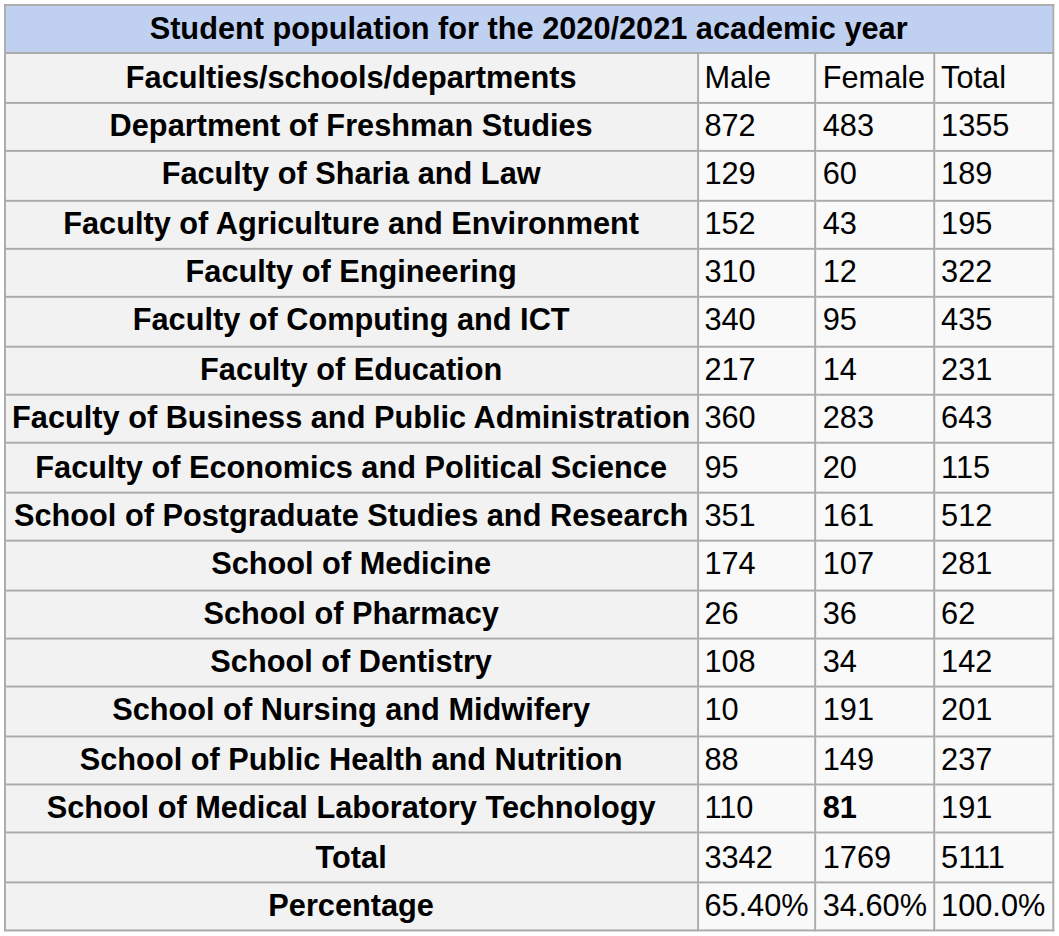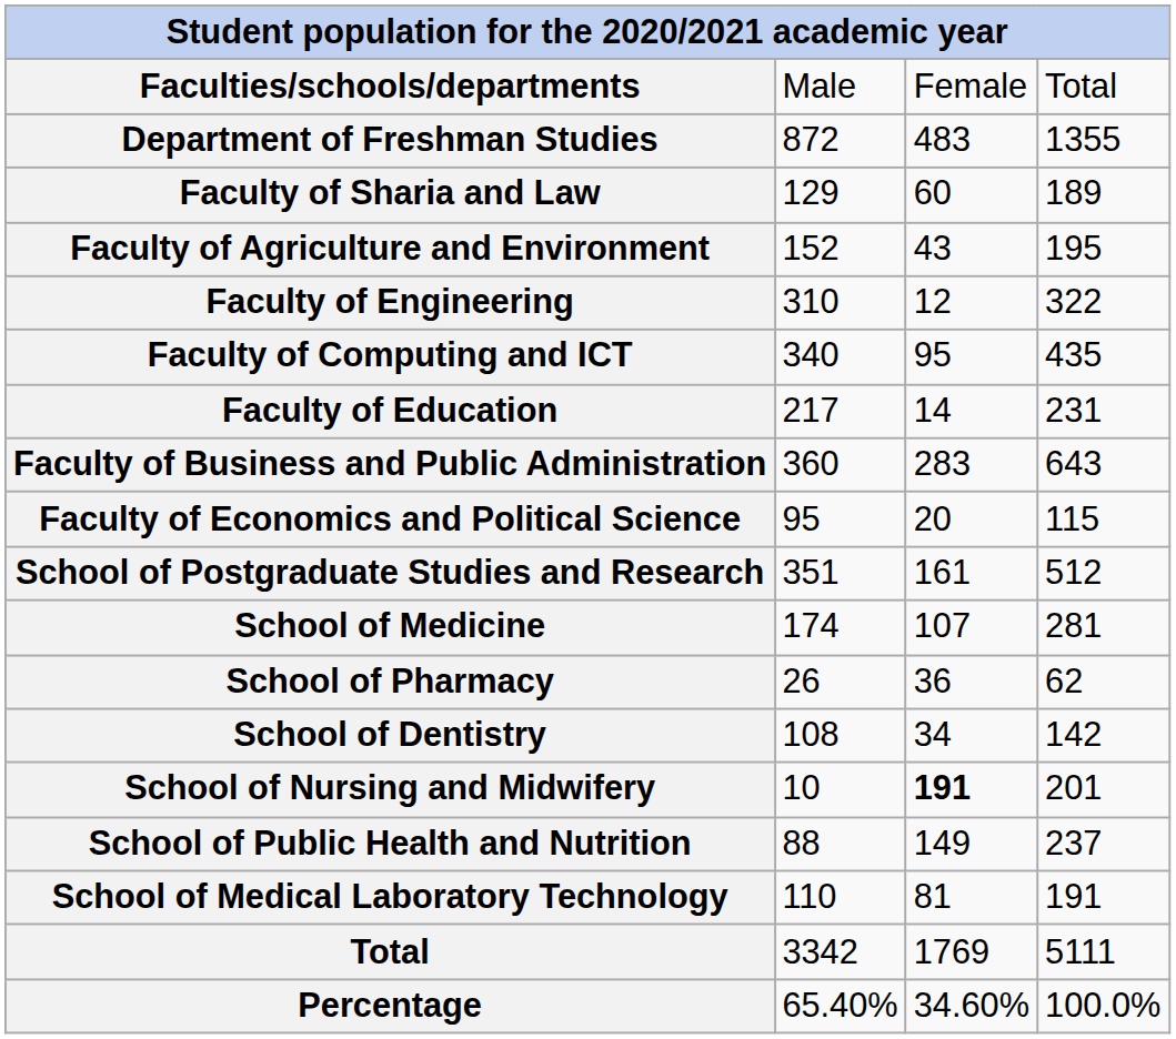School of Nursing and Midwifery | column 3: normal -> bold
School of Medical Laboratory Technology | column 3: bold -> normal
